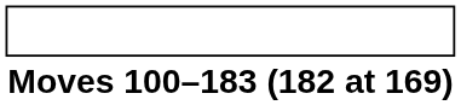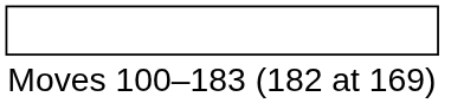row 1 | column 1: bold -> normal
